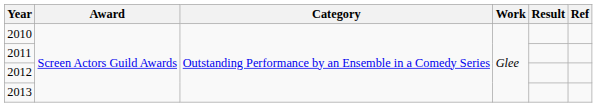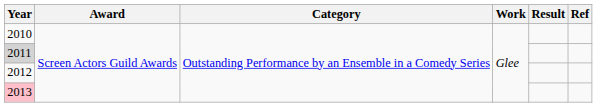2011 | Year: no background -> lightgrey background
2013 | Year: no background -> pink background
